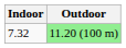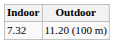7.32 | Outdoor: lightgreen background -> no background
